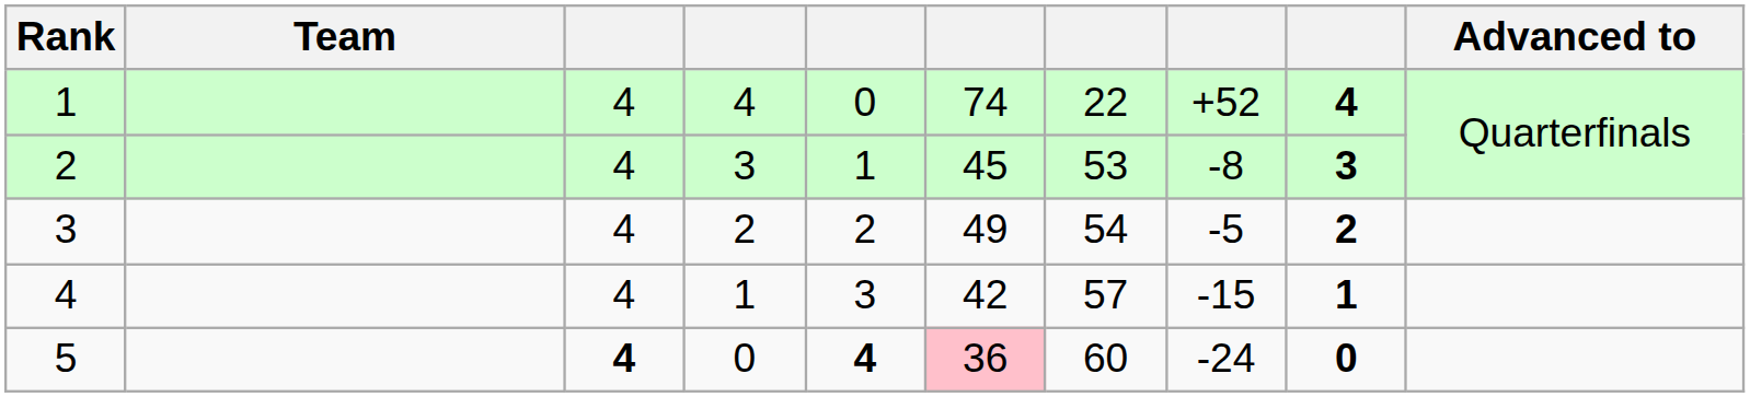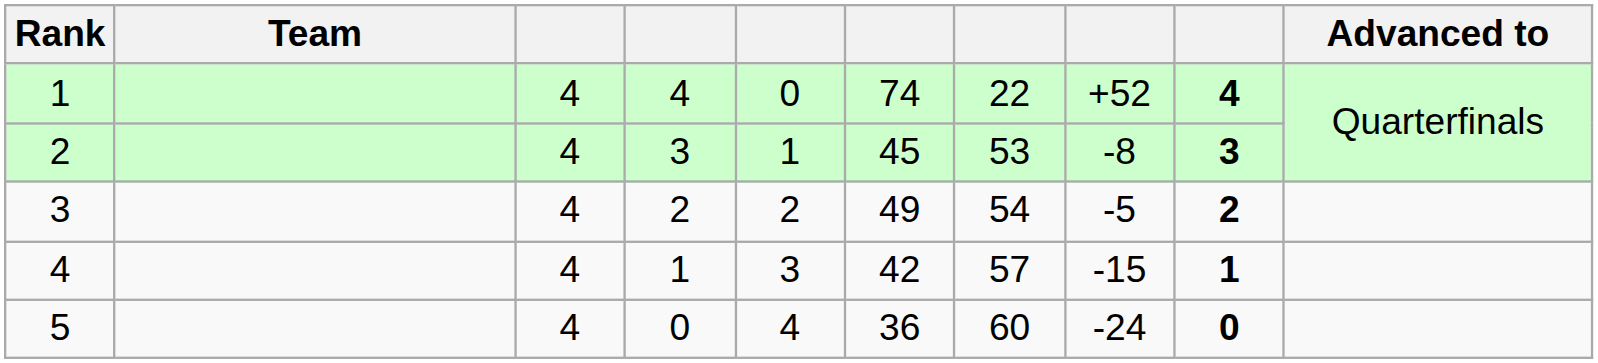5 | column 3: bold -> normal
5 | column 5: bold -> normal
5 | column 6: pink background -> no background
